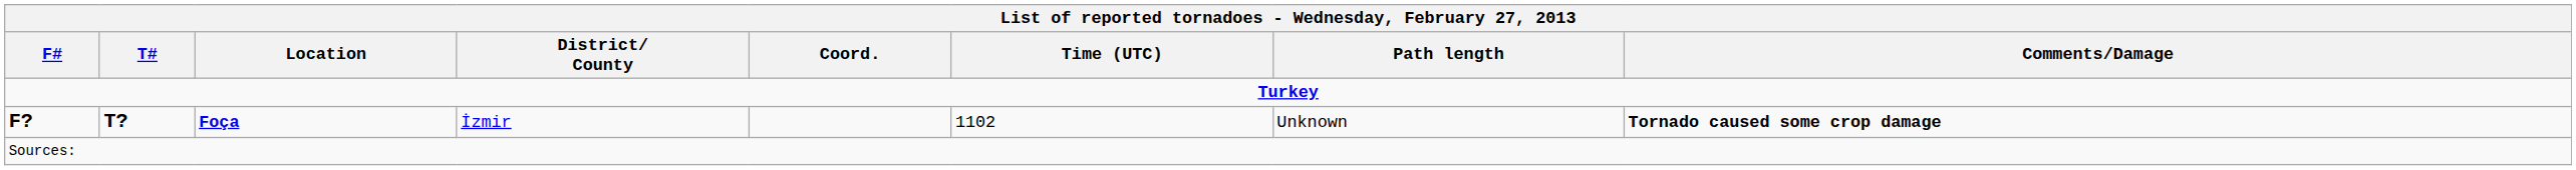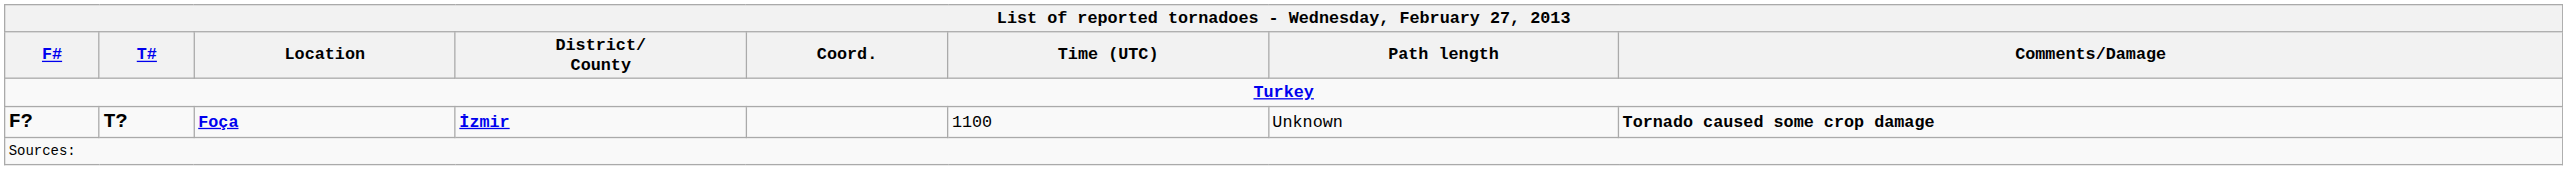F? | District/ County: normal -> bold
F? | Time (UTC): 1102 -> 1100
